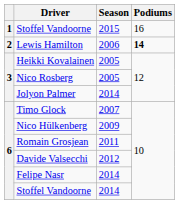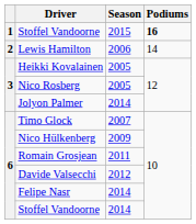Stoffel Vandoorne / 2015 | Podiums: normal -> bold
Lewis Hamilton | Podiums: bold -> normal
